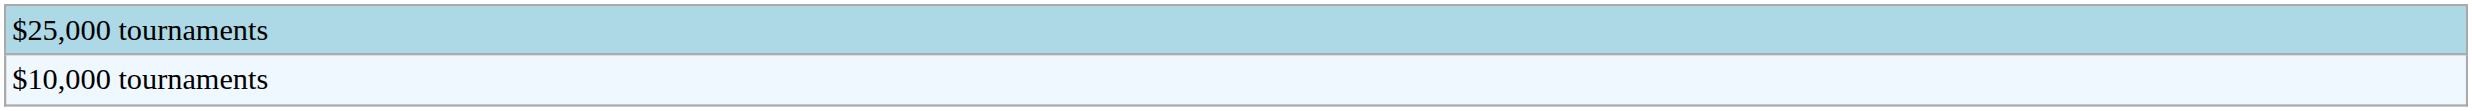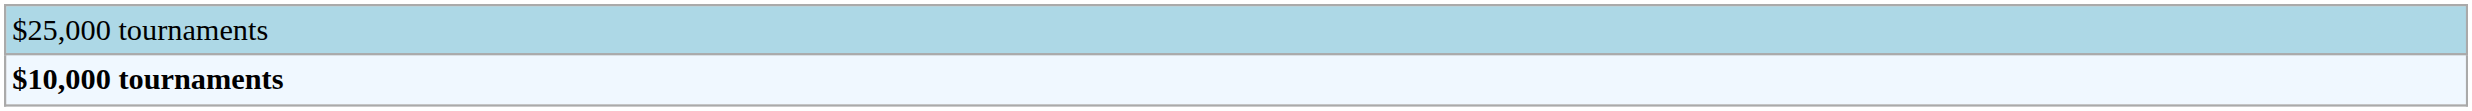row 2 | column 1: normal -> bold
